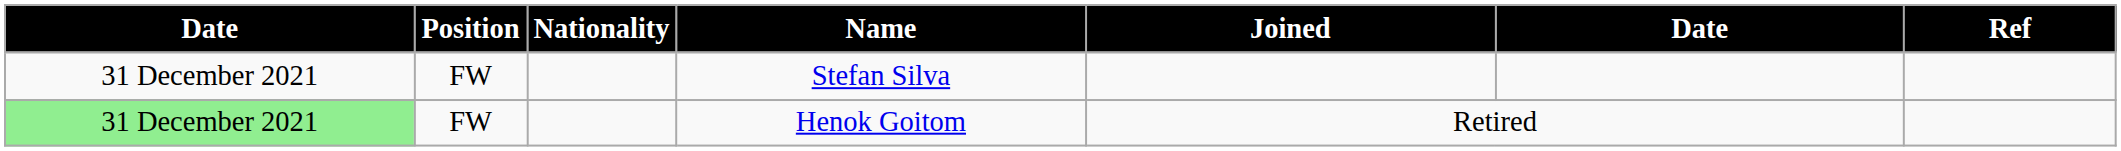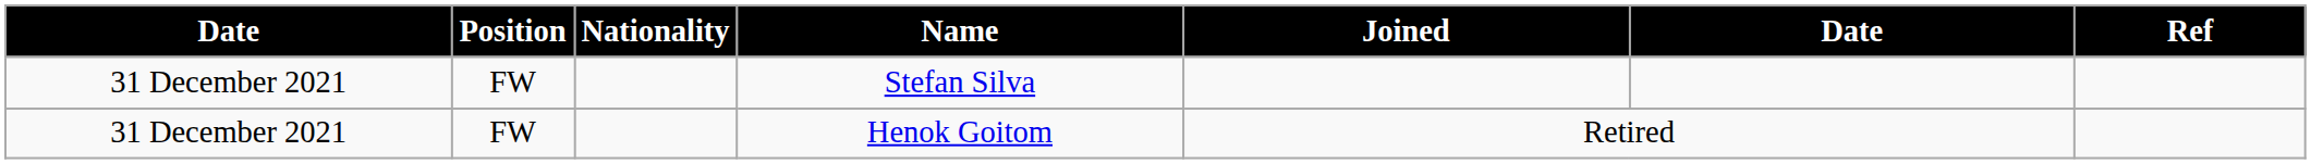Henok Goitom | column 1: lightgreen background -> no background
